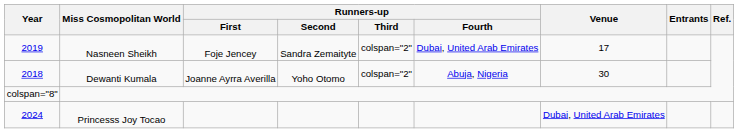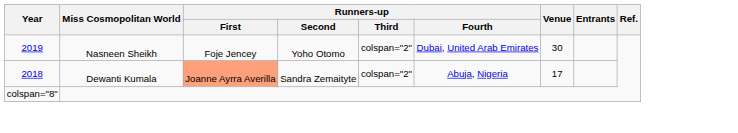Nasneen Sheikh | Runners-up / Second: Sandra Zemaityte -> Yoho Otomo
Nasneen Sheikh | Venue: 17 -> 30
Dewanti Kumala | Runners-up / First: no background -> lightsalmon background
Dewanti Kumala | Runners-up / Second: Yoho Otomo -> Sandra Zemaityte
Dewanti Kumala | Venue: 30 -> 17
- row: 2024 | Princesss Joy Tocao | Dubai, United Arab Emirates
